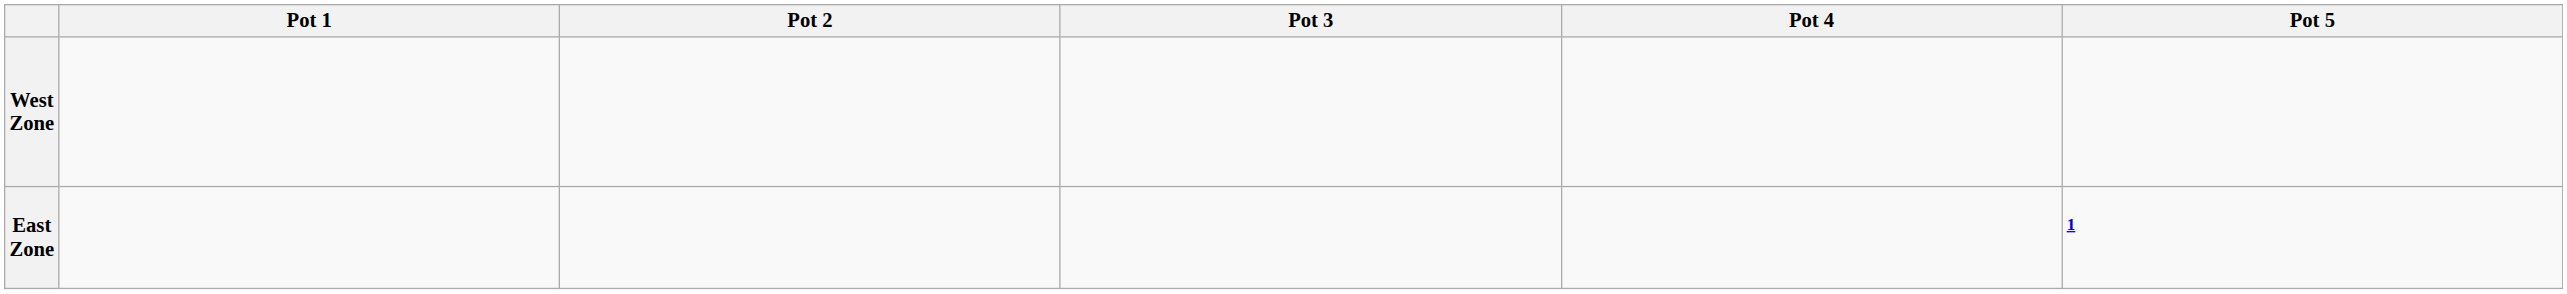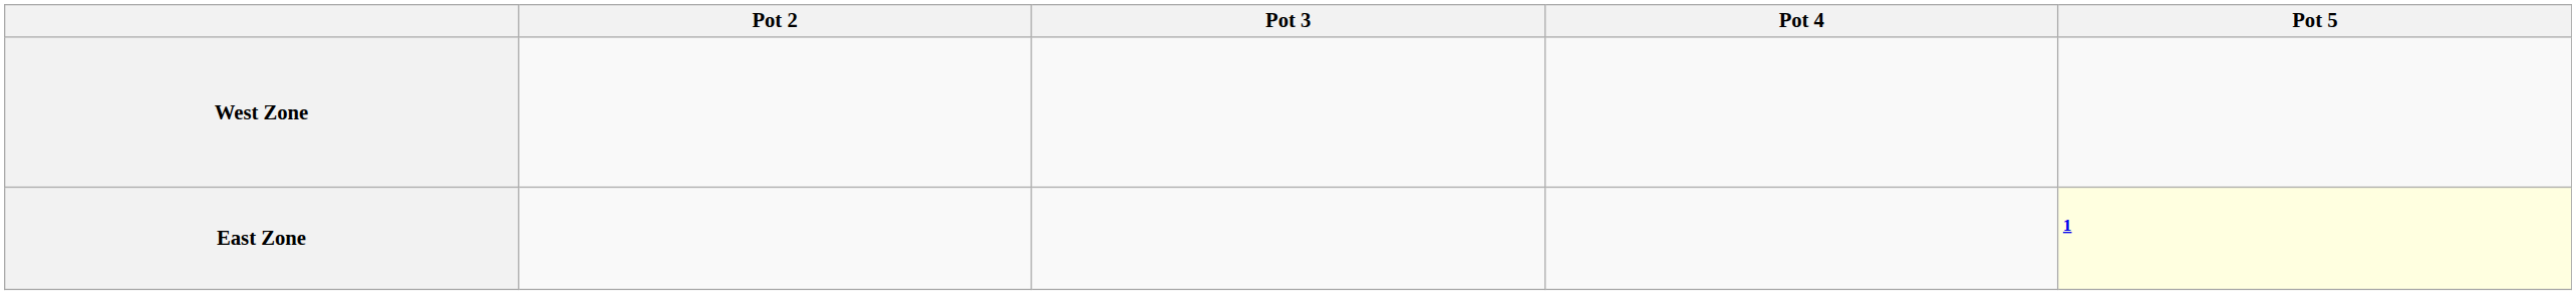- column: Pot 1
East Zone | Pot 5: no background -> lightyellow background
